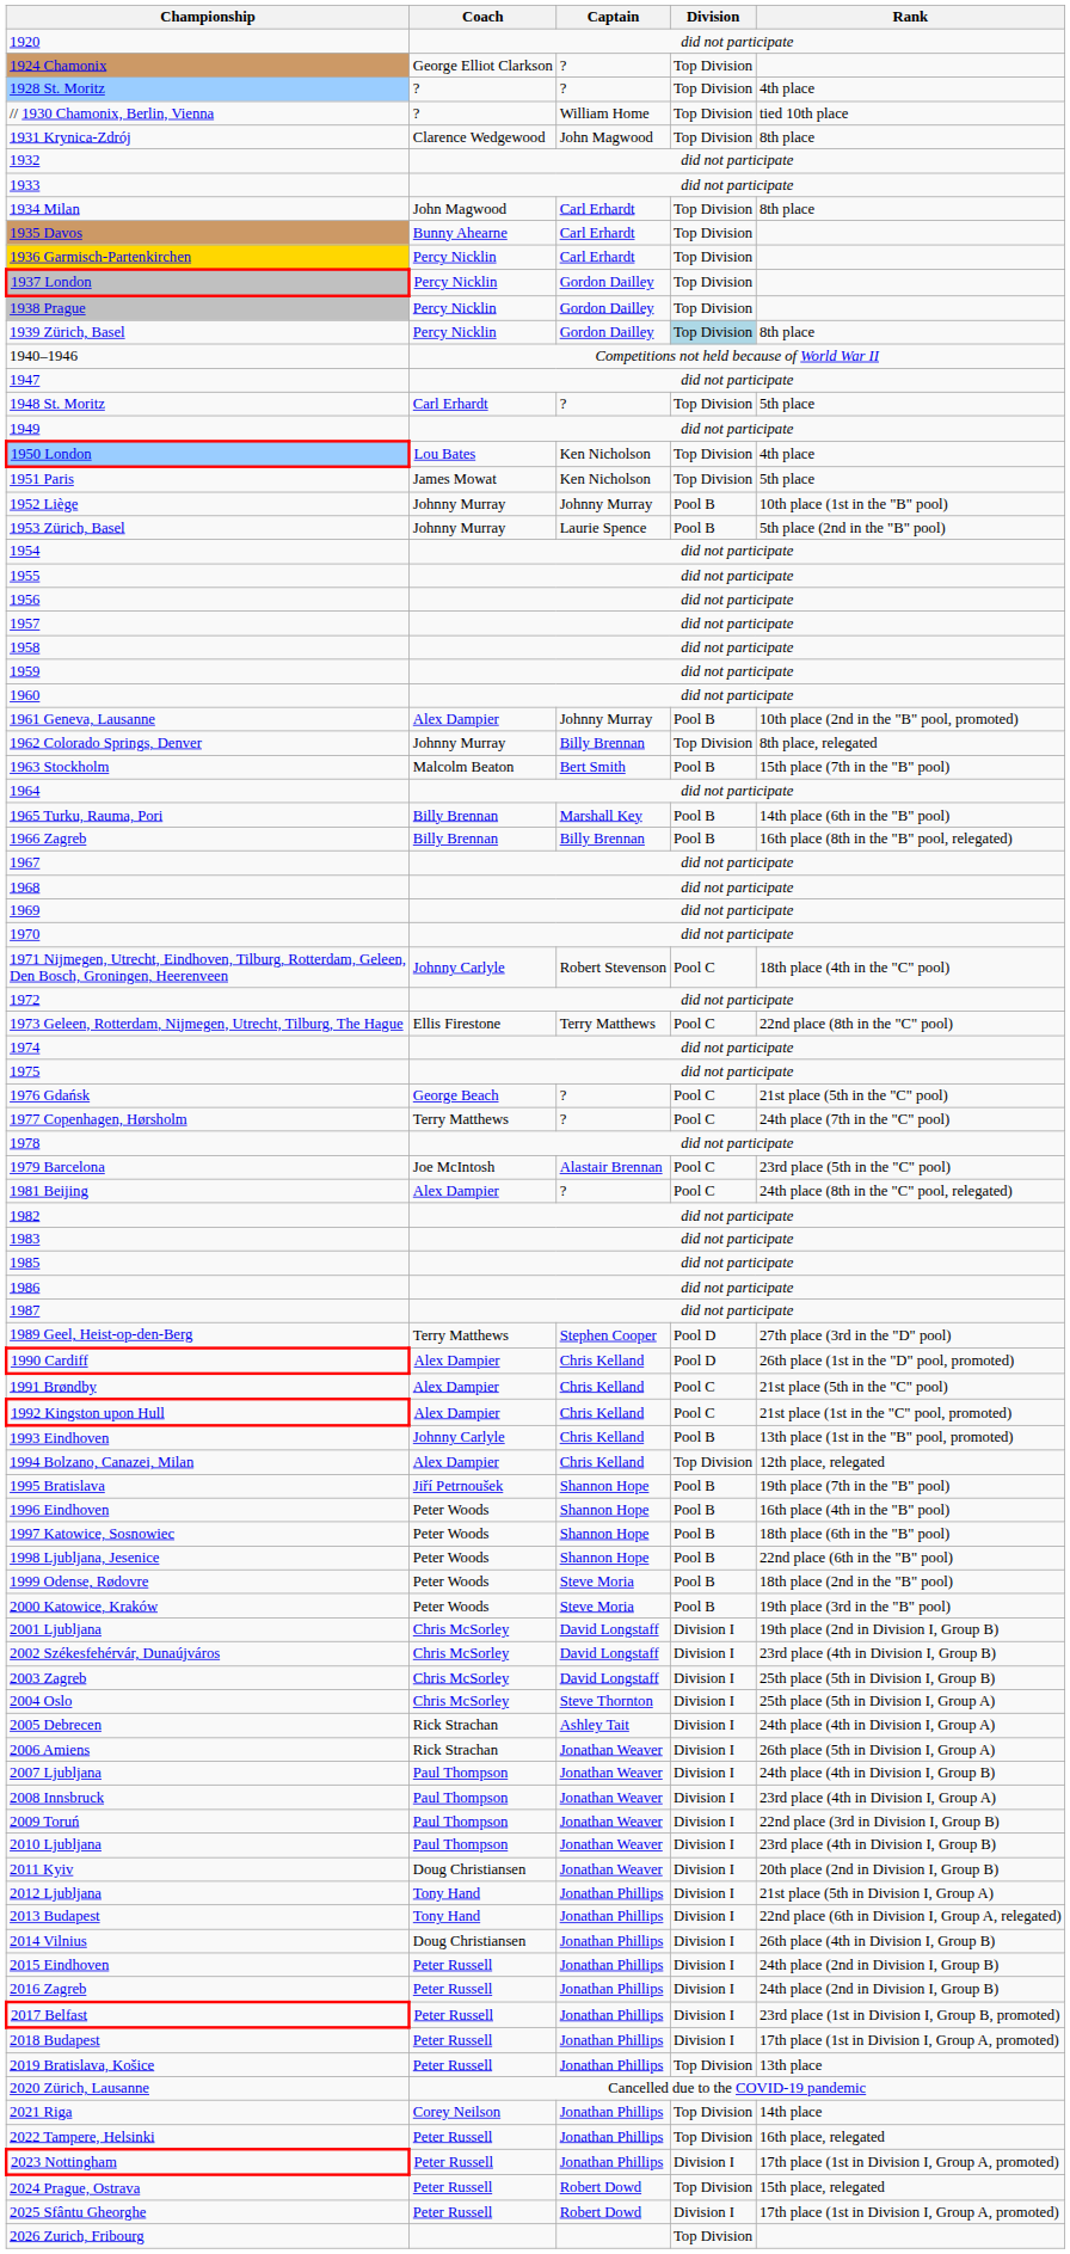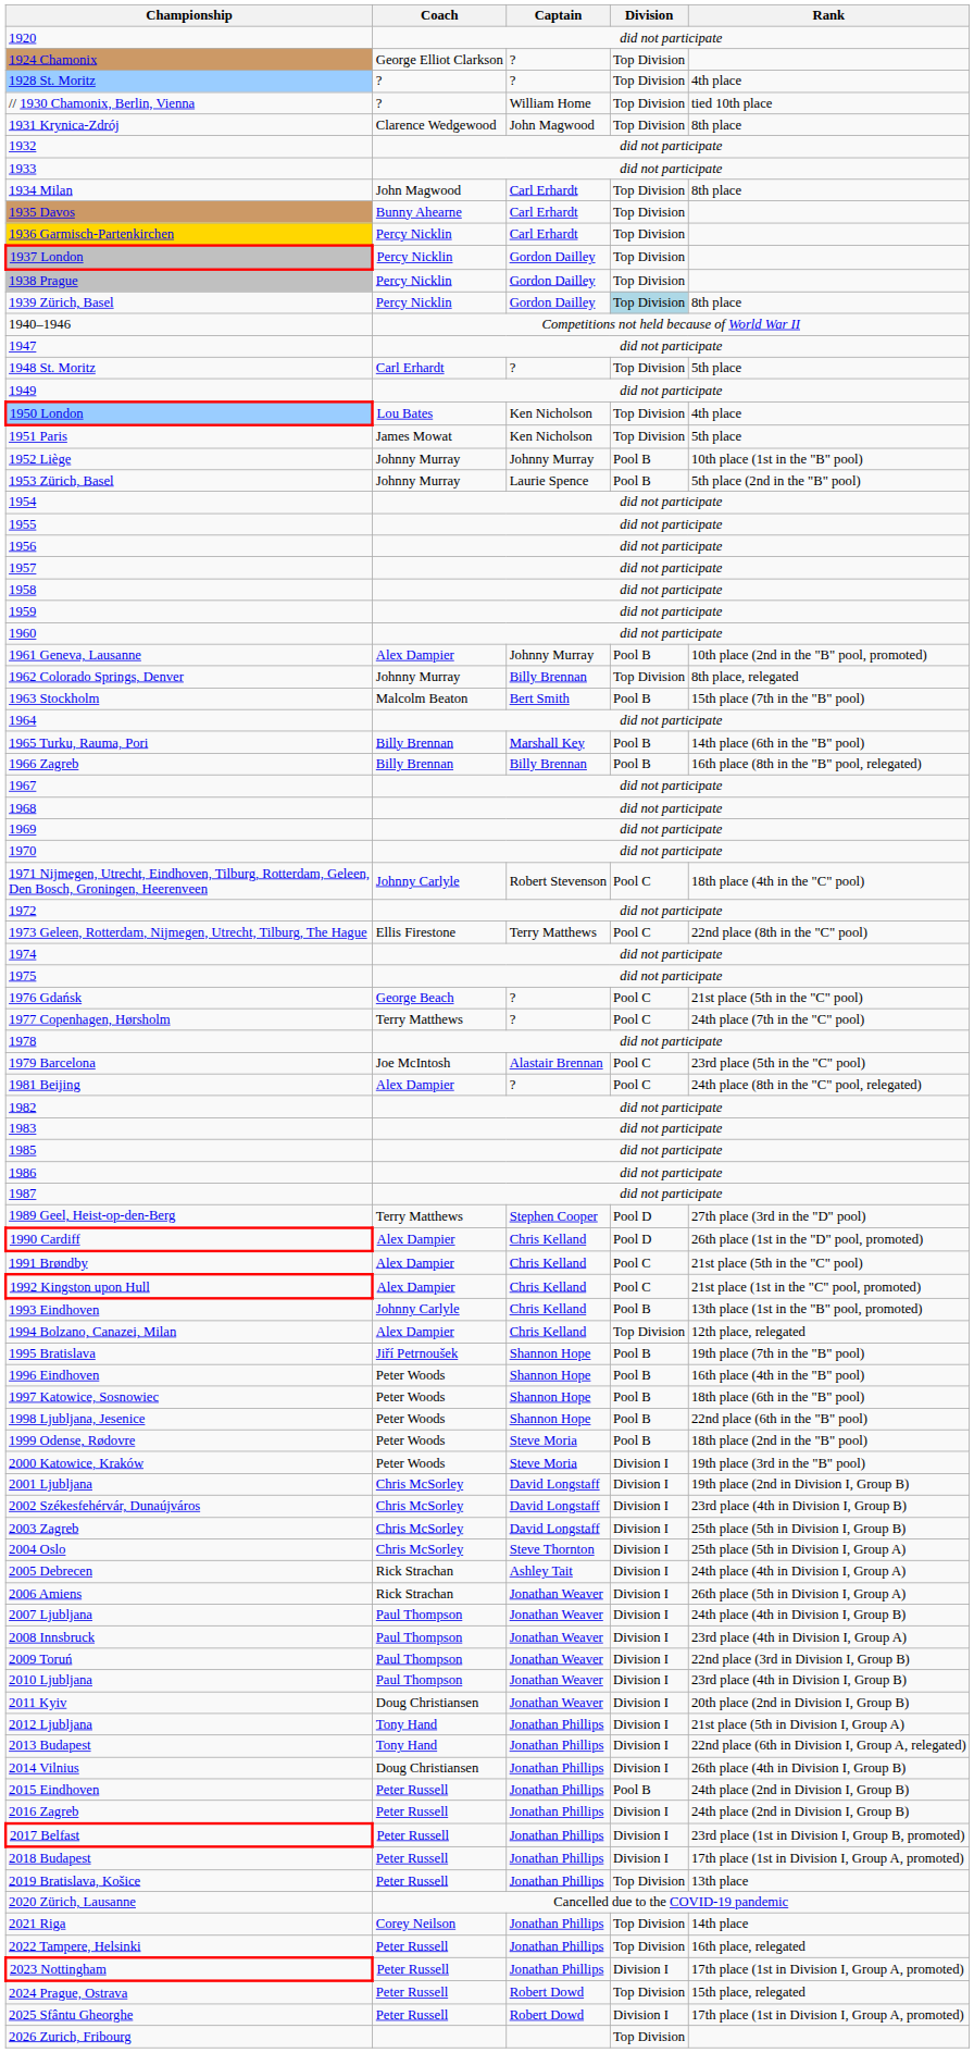2000 Katowice, Kraków | Division: Pool B -> Division I
2015 Eindhoven | Division: Division I -> Pool B
